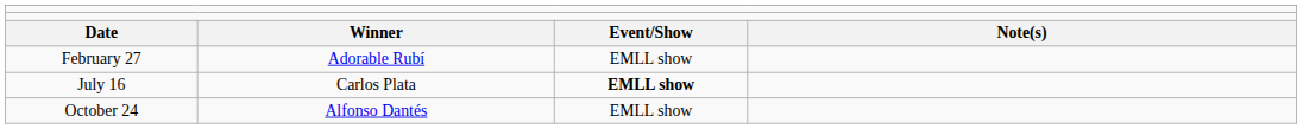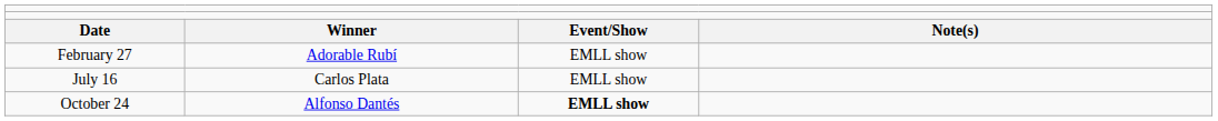July 16 | column 3: bold -> normal
October 24 | column 3: normal -> bold
